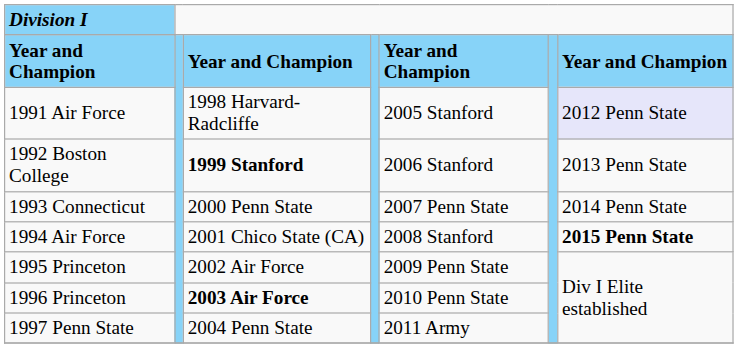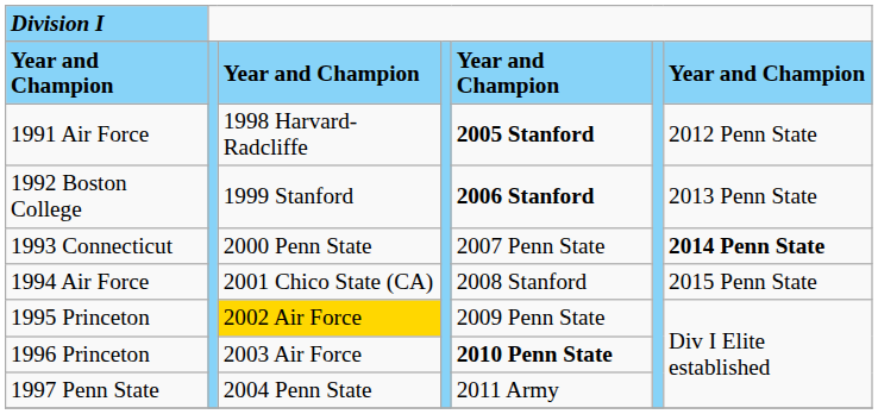1991 Air Force | column 5: normal -> bold
1991 Air Force | column 7: lavender background -> no background
1992 Boston College | column 3: bold -> normal
1992 Boston College | column 5: normal -> bold
1993 Connecticut | column 7: normal -> bold
1994 Air Force | column 7: bold -> normal
1995 Princeton | column 3: no background -> gold background
1996 Princeton | column 3: bold -> normal
1996 Princeton | column 5: normal -> bold
